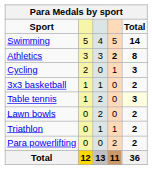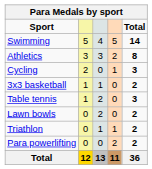Athletics | column 4: bold -> normal
Table tennis | Total: lightyellow background -> no background
